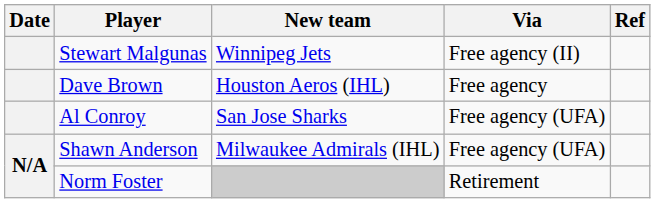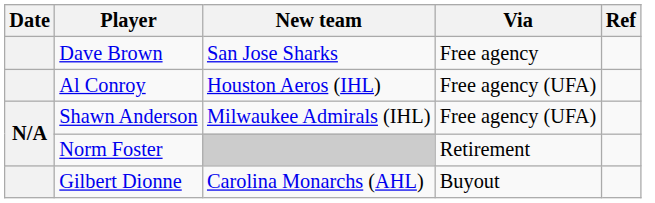- row: Stewart Malgunas | Winnipeg Jets | Free agency (II)
Dave Brown | New team: Houston Aeros (IHL) -> San Jose Sharks
Al Conroy | New team: San Jose Sharks -> Houston Aeros (IHL)
+ row: Gilbert Dionne | Carolina Monarchs (AHL) | Buyout
